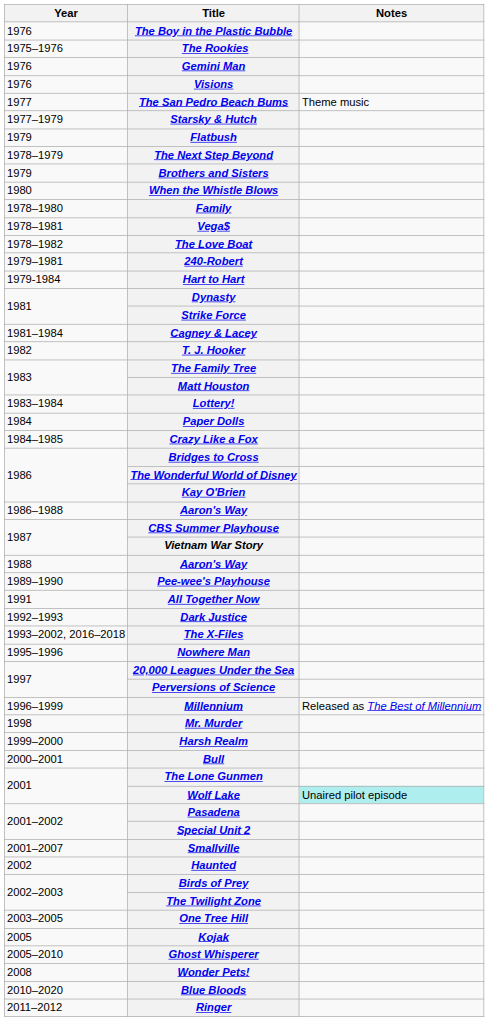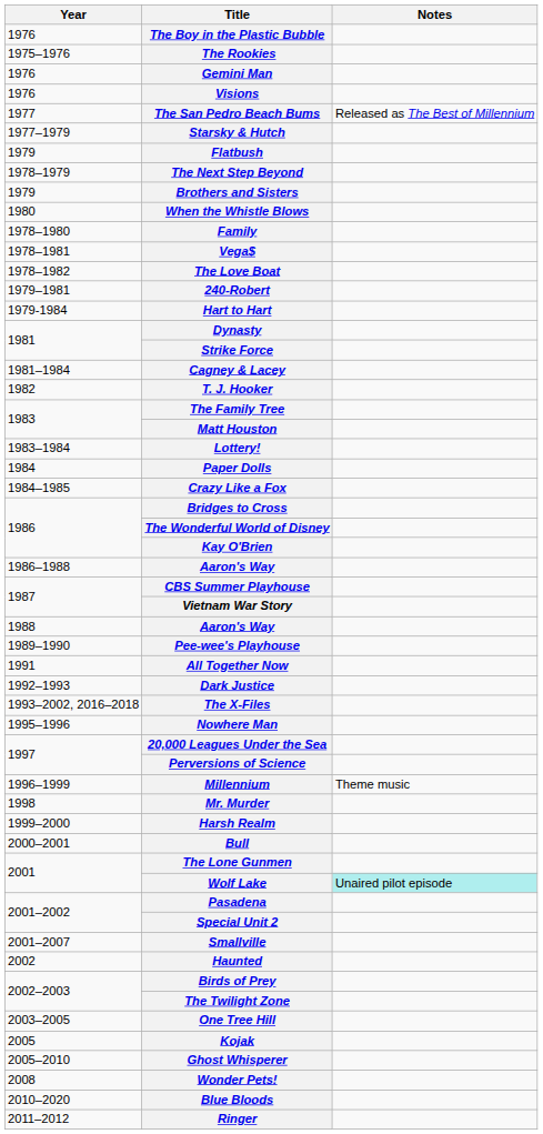The San Pedro Beach Bums | Notes: Theme music -> Released as The Best of Millennium
Millennium | Notes: Released as The Best of Millennium -> Theme music
